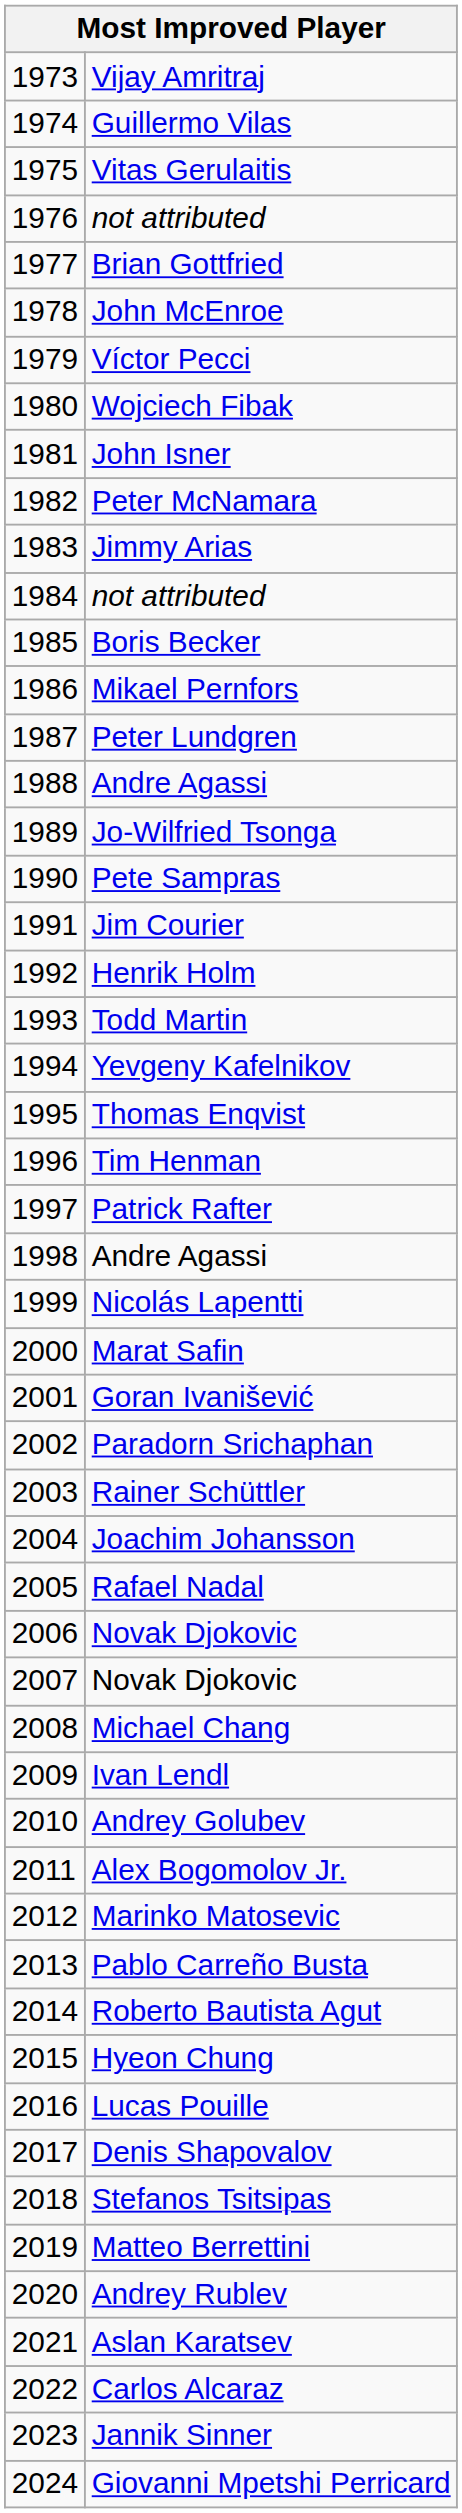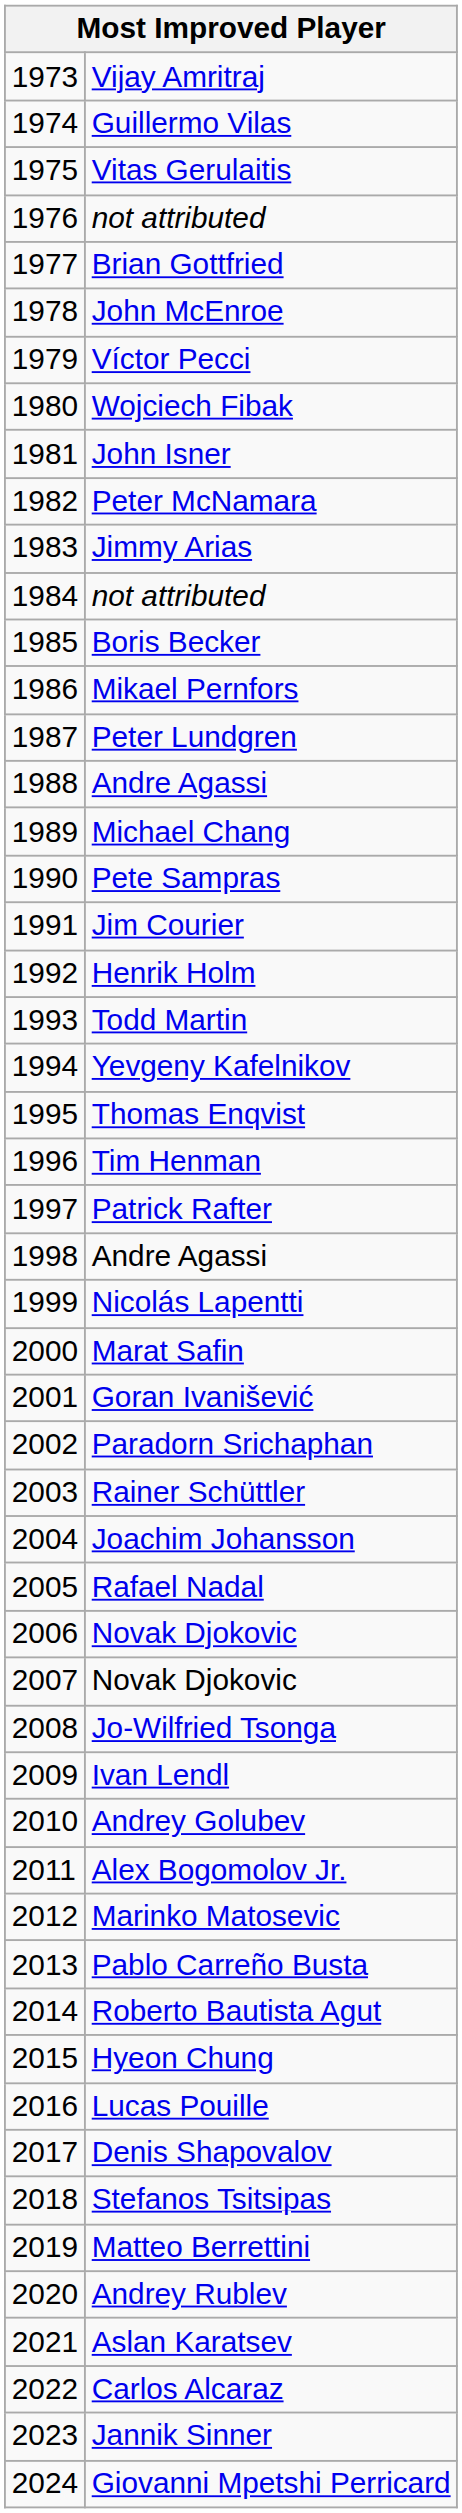row 18 | column 2: Jo-Wilfried Tsonga -> Michael Chang
row 37 | column 2: Michael Chang -> Jo-Wilfried Tsonga
